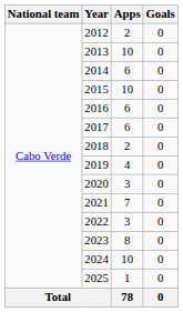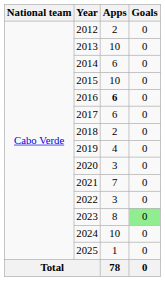2016 | Apps: normal -> bold
2023 | Goals: no background -> lightgreen background
